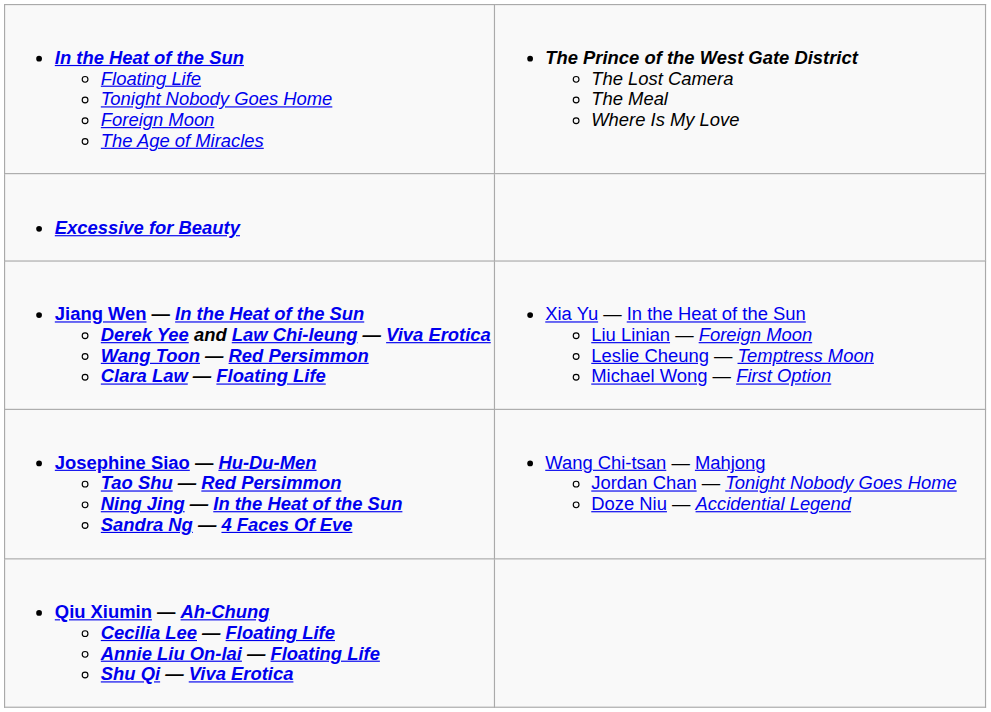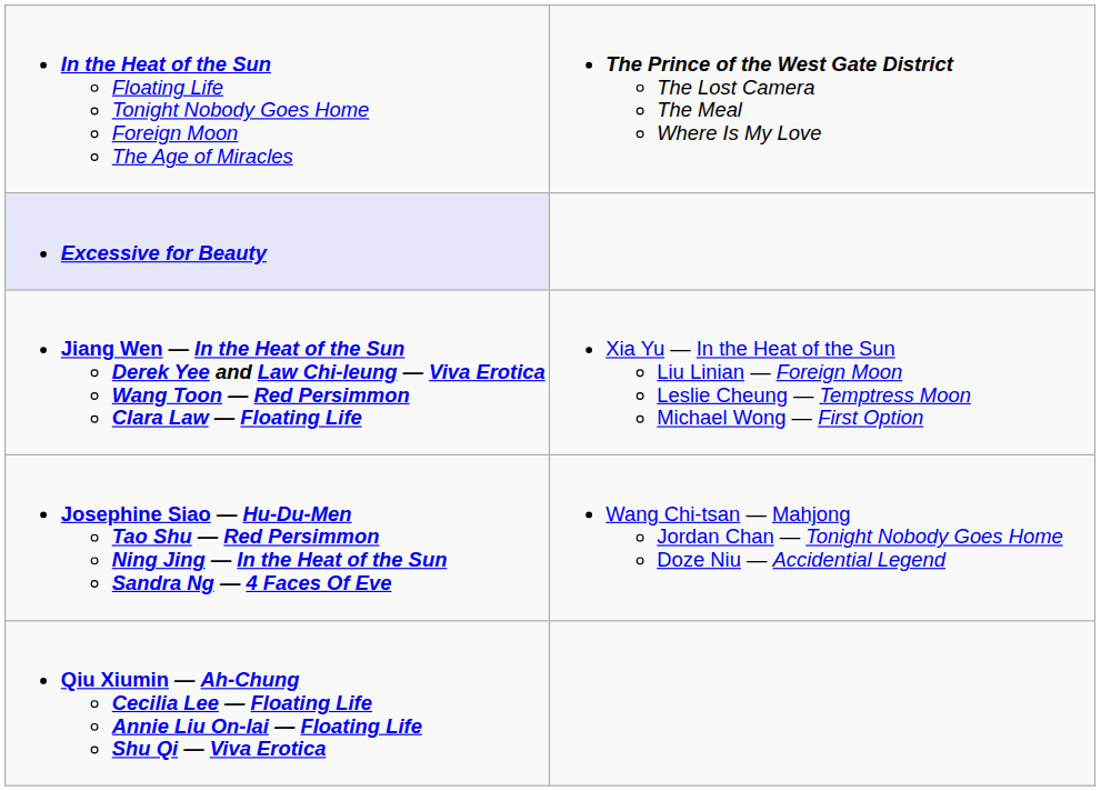Excessive for Beauty | column 1: no background -> lavender background
